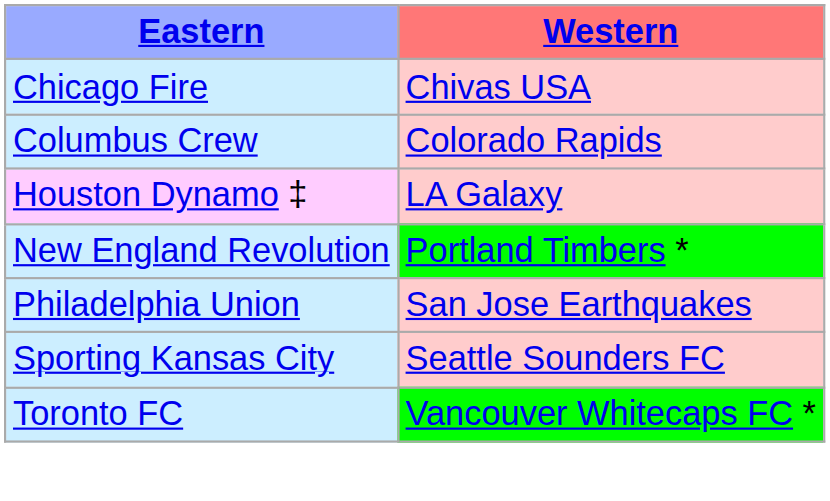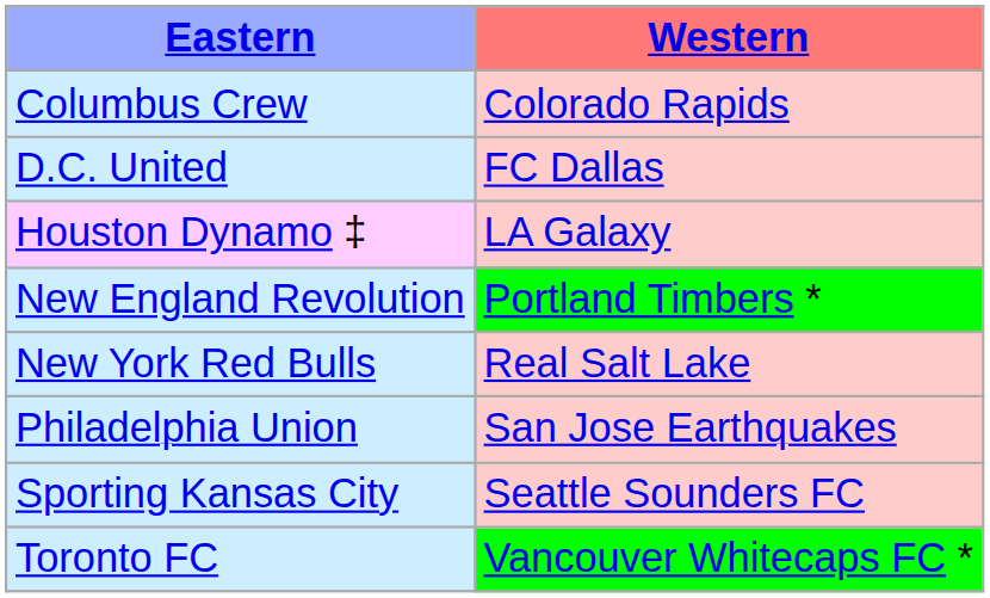- row: Chicago Fire | Chivas USA
+ row: D.C. United | FC Dallas
+ row: New York Red Bulls | Real Salt Lake
